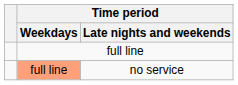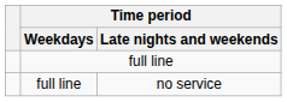no service | Time period / Weekdays: lightsalmon background -> no background
